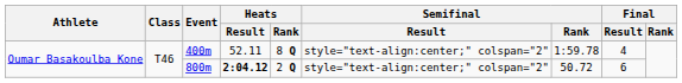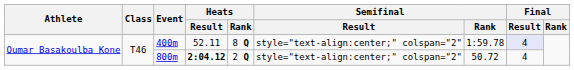400m | Final / Result: no background -> lavender background
800m | Final / Result: 6 -> 4
